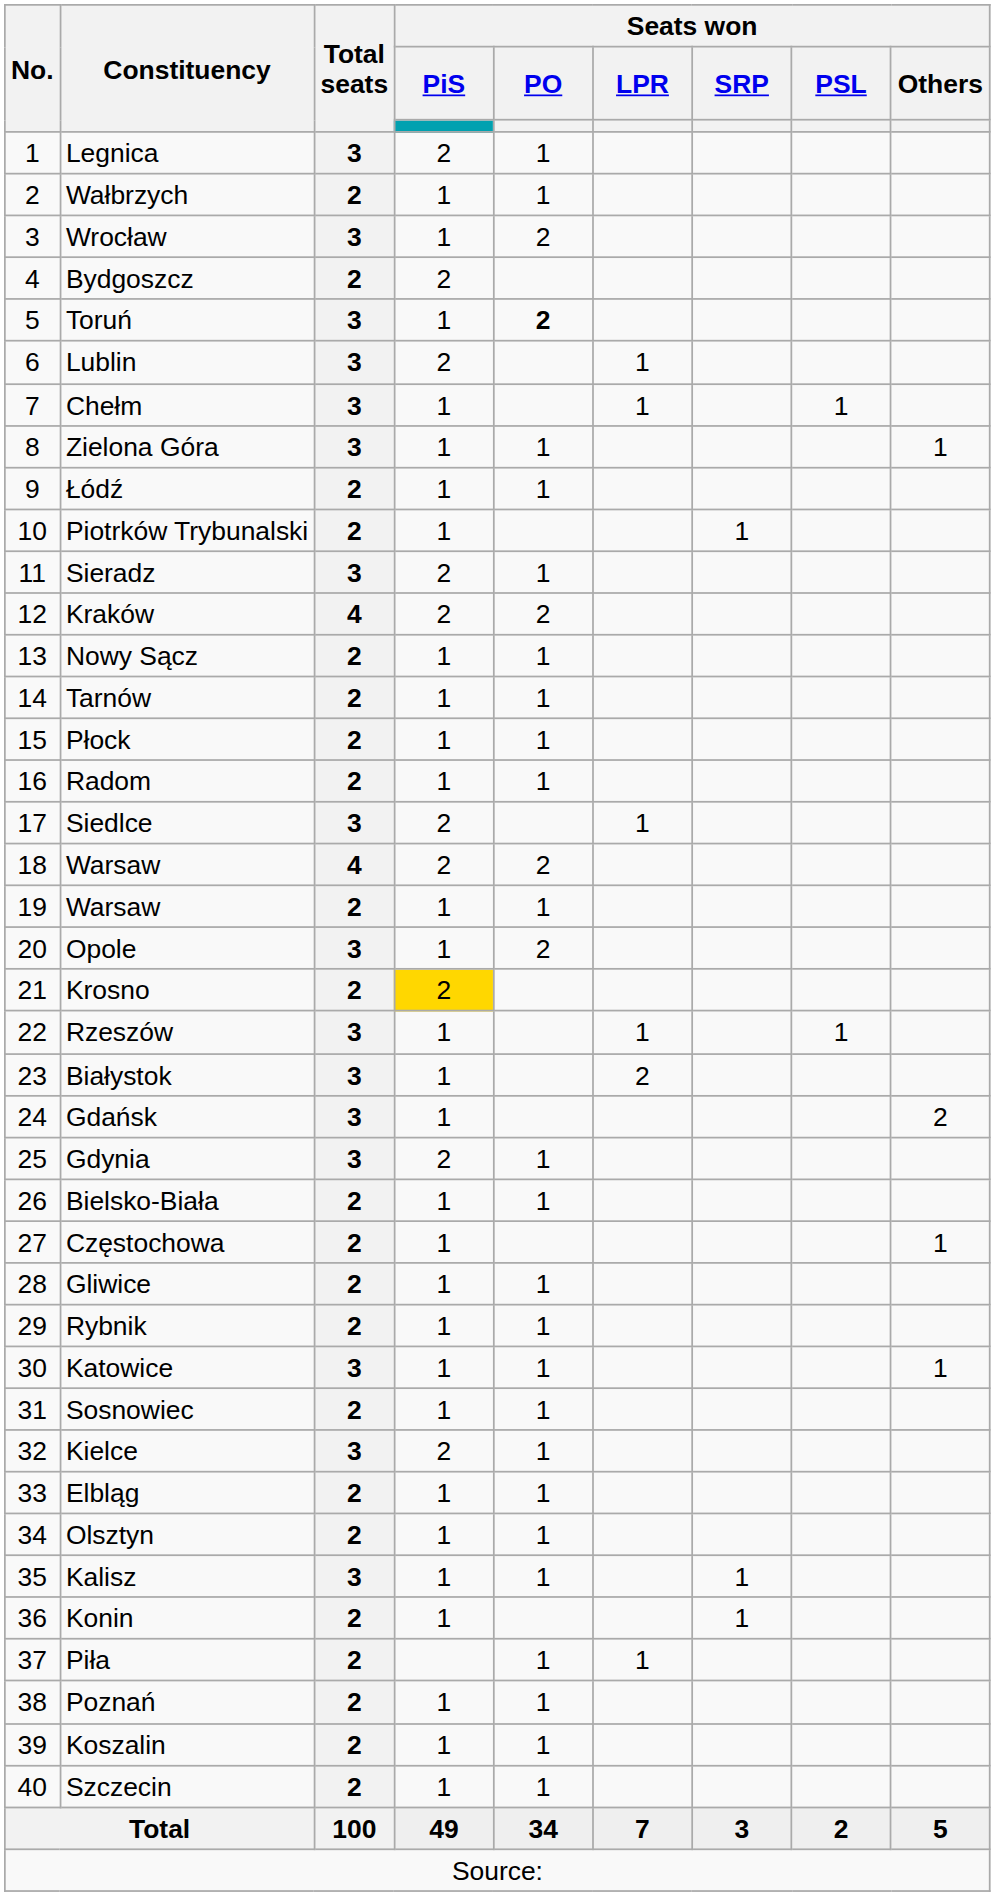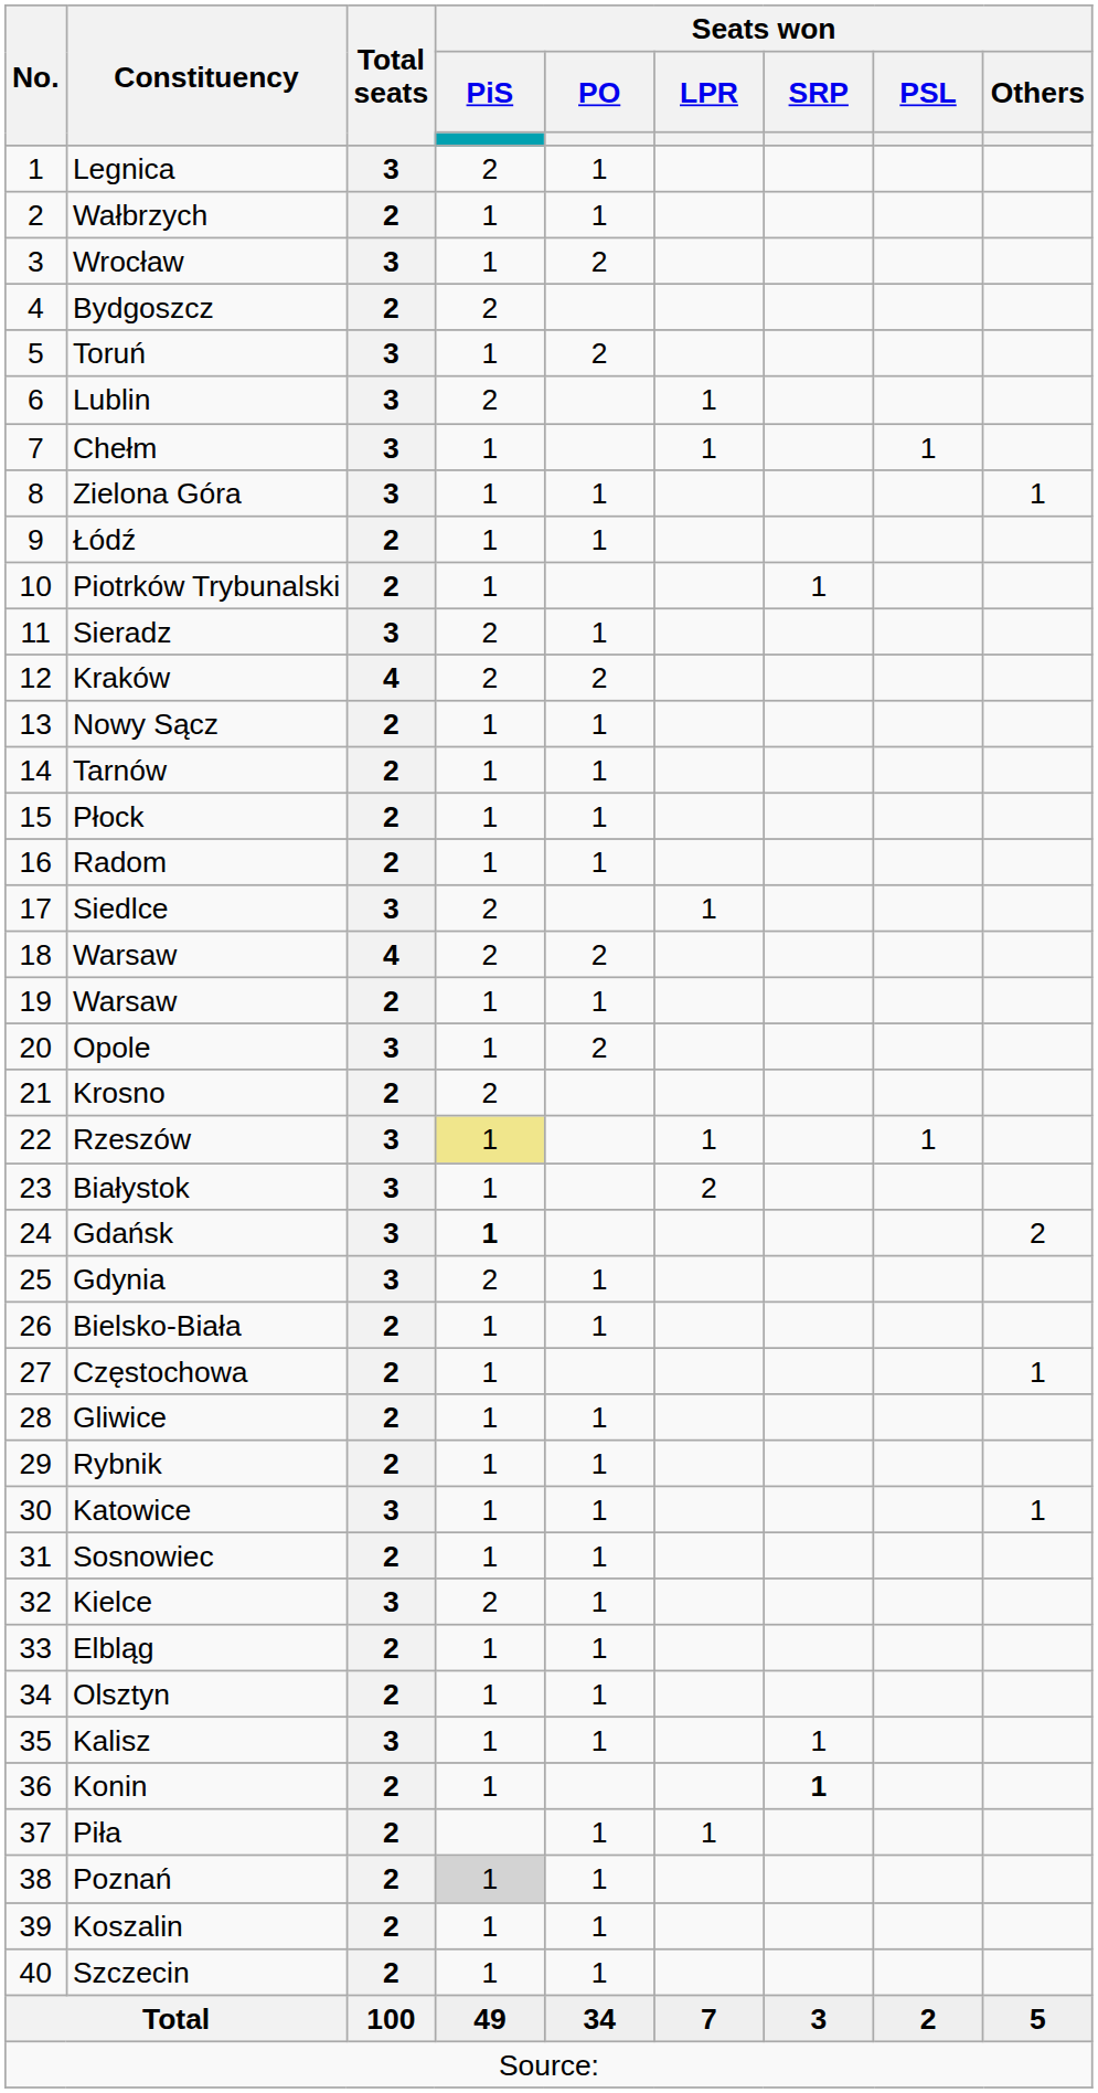Toruń | Seats won / PO: bold -> normal
Krosno | Seats won / PiS: gold background -> no background
Rzeszów | Seats won / PiS: no background -> khaki background
Gdańsk | Seats won / PiS: normal -> bold
Konin | Seats won / SRP: normal -> bold
Poznań | Seats won / PiS: no background -> lightgrey background
